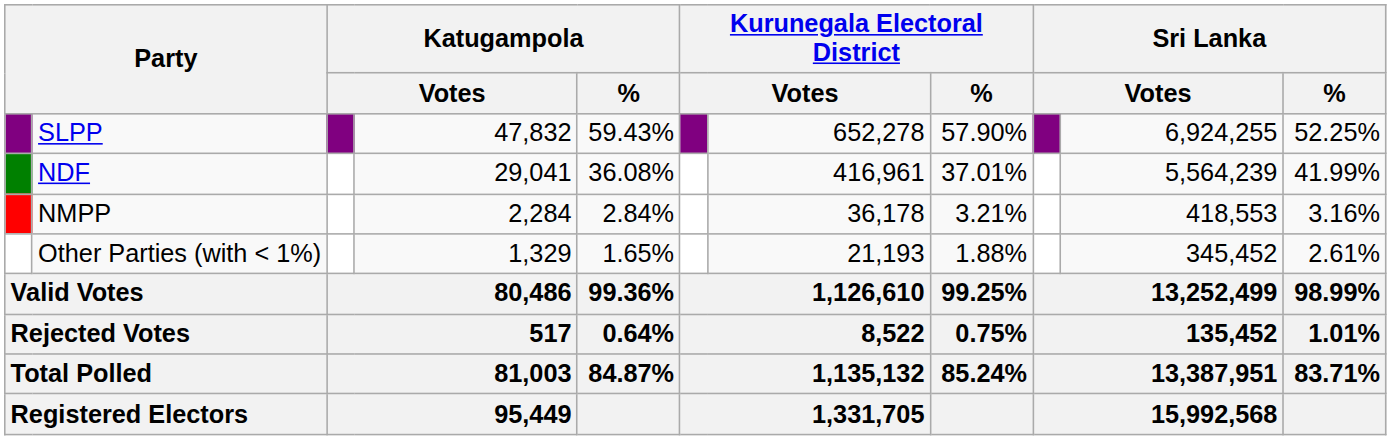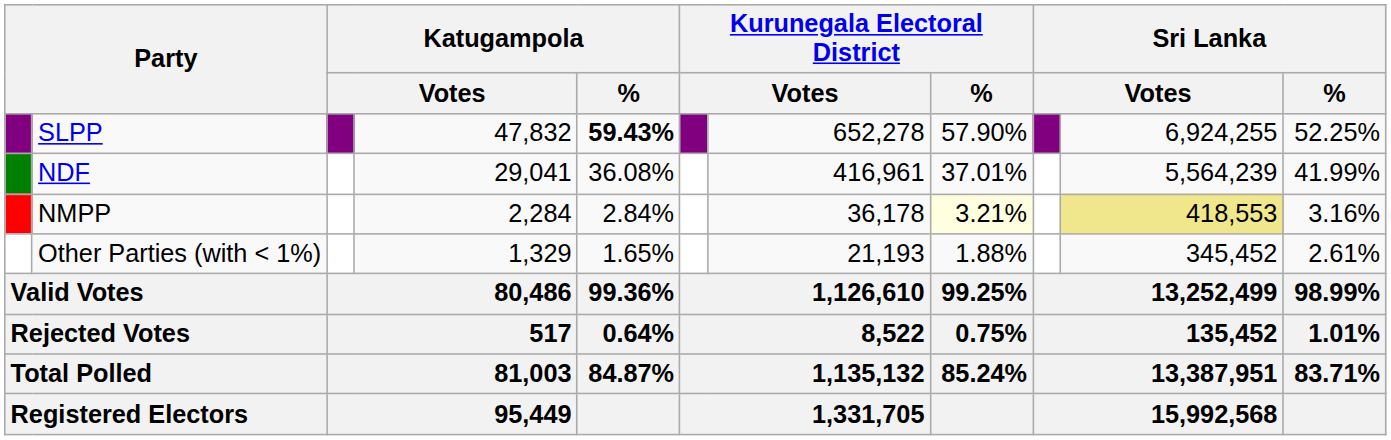SLPP | Katugampola / %: normal -> bold
NMPP | Kurunegala Electoral District / %: no background -> lightyellow background
NMPP | column 10: no background -> khaki background
